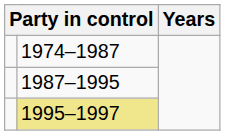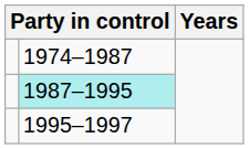1987–1995 | column 2: no background -> paleturquoise background
1995–1997 | column 2: khaki background -> no background
